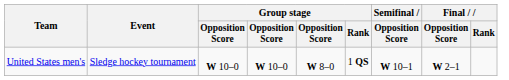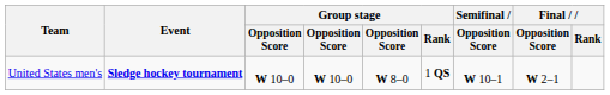United States men's | Event: normal -> bold
